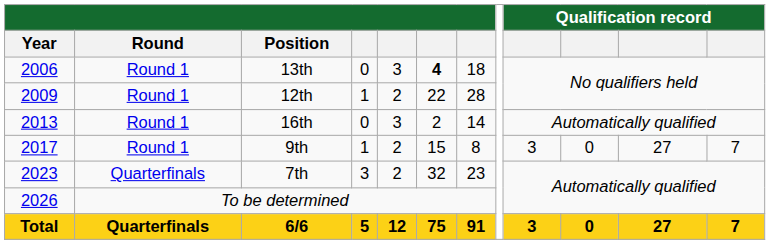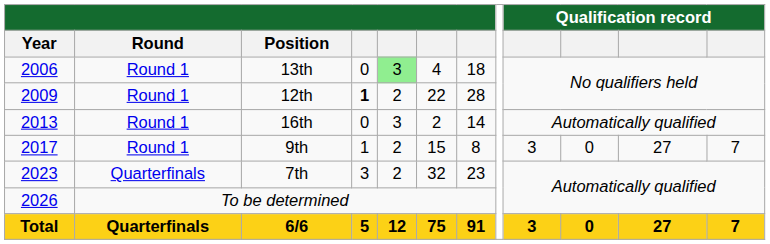13th | column 5: no background -> lightgreen background
13th | column 6: bold -> normal
12th | column 4: normal -> bold
